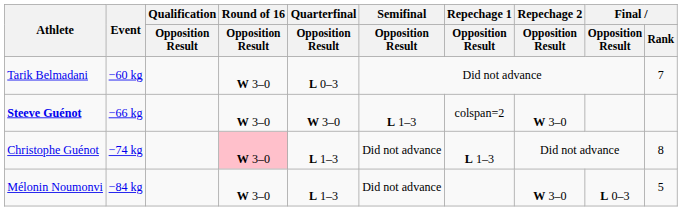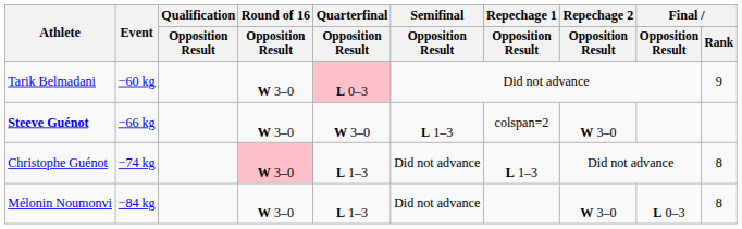Tarik Belmadani | Quarterfinal / Opposition Result: no background -> pink background
Tarik Belmadani | Final / Rank: 7 -> 9
Mélonin Noumonvi | Final / Rank: 5 -> 8
